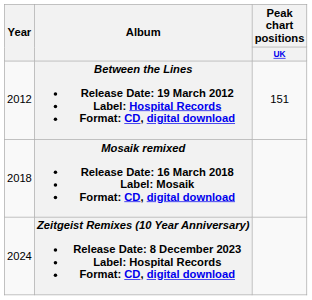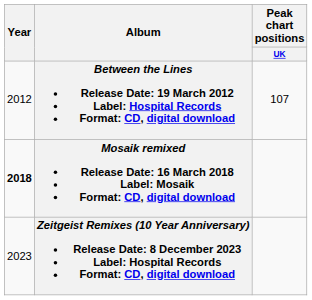row 3 | Peak chart positions / UK: 151 -> 107
row 4 | Year: normal -> bold
row 5 | Year: 2024 -> 2023
